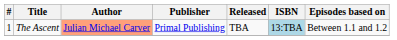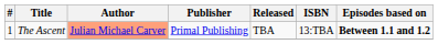The Ascent | ISBN: lightblue background -> no background
The Ascent | Episodes based on: normal -> bold
